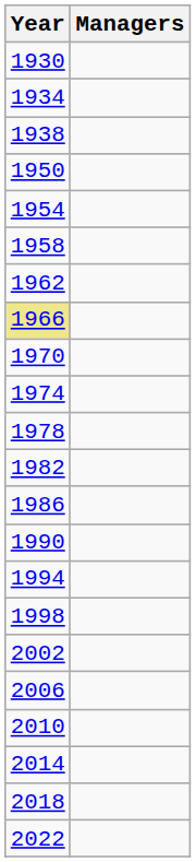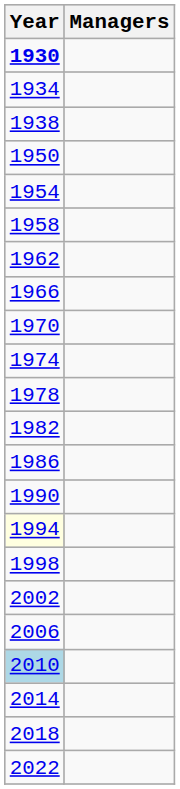1930 | Year: normal -> bold
1966 | Year: khaki background -> no background
1994 | Year: no background -> lightyellow background
2010 | Year: no background -> lightblue background
